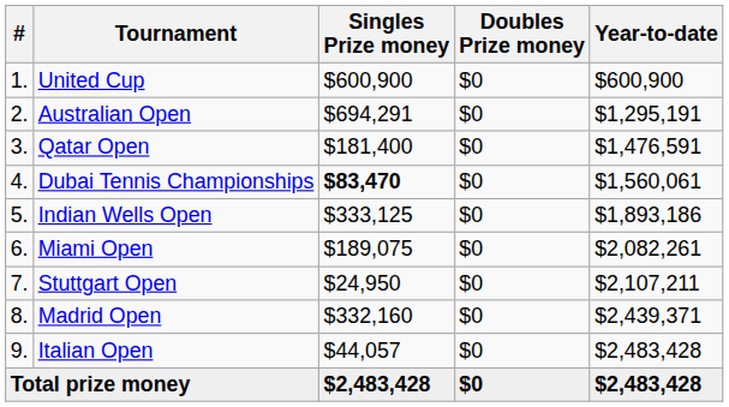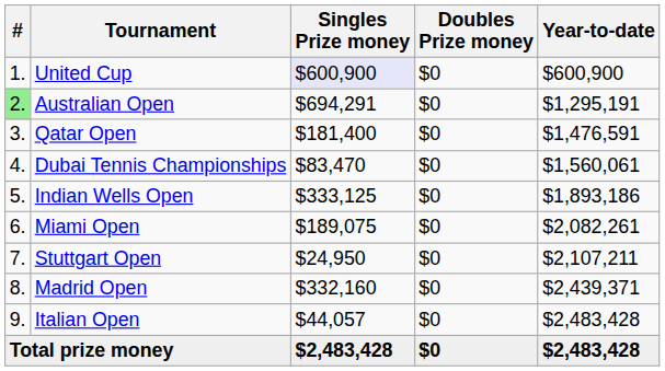United Cup | Singles Prize money: no background -> lavender background
Australian Open | #: no background -> lightgreen background
Dubai Tennis Championships | Singles Prize money: bold -> normal
